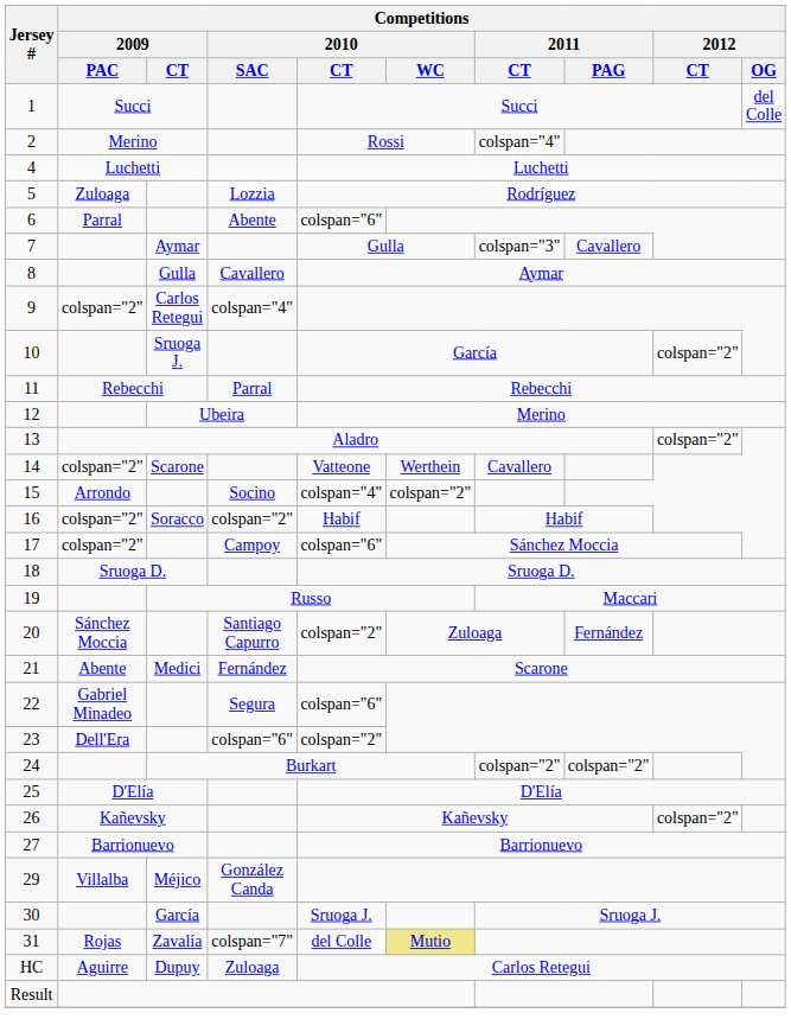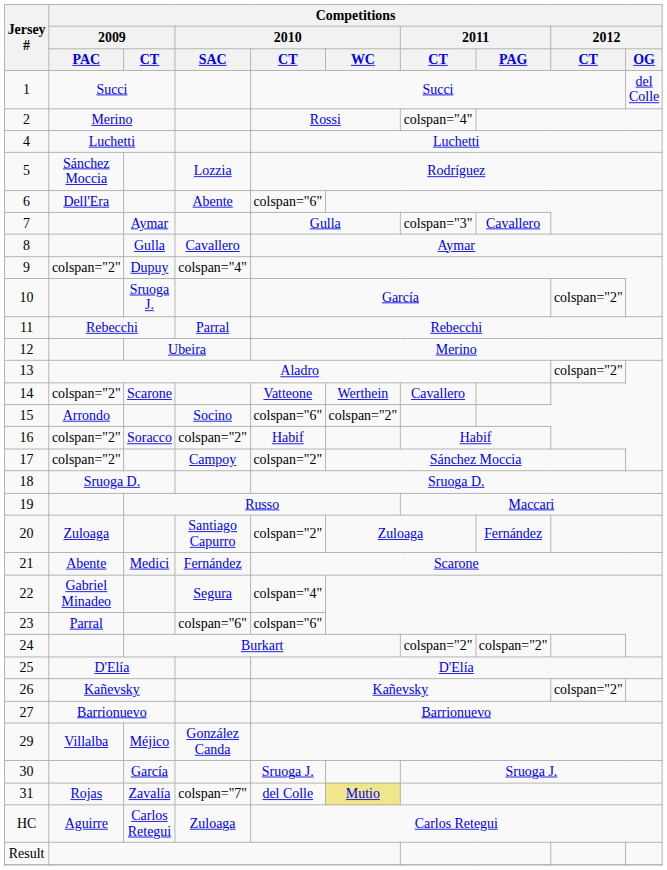5 | Competitions / 2009 / PAC: Zuloaga -> Sánchez Moccia
6 | Competitions / 2009 / PAC: Parral -> Dell'Era
9 | Competitions / 2009 / CT: Carlos Retegui -> Dupuy
15 | Competitions / 2010 / CT: colspan="4" -> colspan="6"
17 | Competitions / 2010 / CT: colspan="6" -> colspan="2"
20 | Competitions / 2009 / PAC: Sánchez Moccia -> Zuloaga
22 | Competitions / 2010 / CT: colspan="6" -> colspan="4"
23 | Competitions / 2009 / PAC: Dell'Era -> Parral
23 | Competitions / 2010 / CT: colspan="2" -> colspan="6"
HC | Competitions / 2009 / CT: Dupuy -> Carlos Retegui
